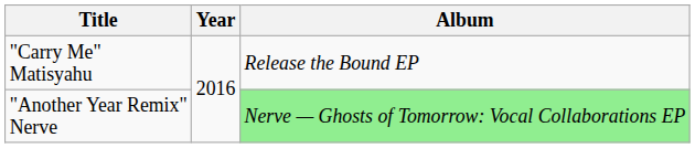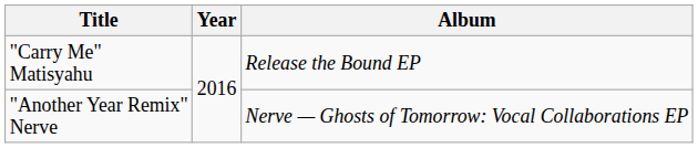"Another Year Remix" Nerve | Album: lightgreen background -> no background
